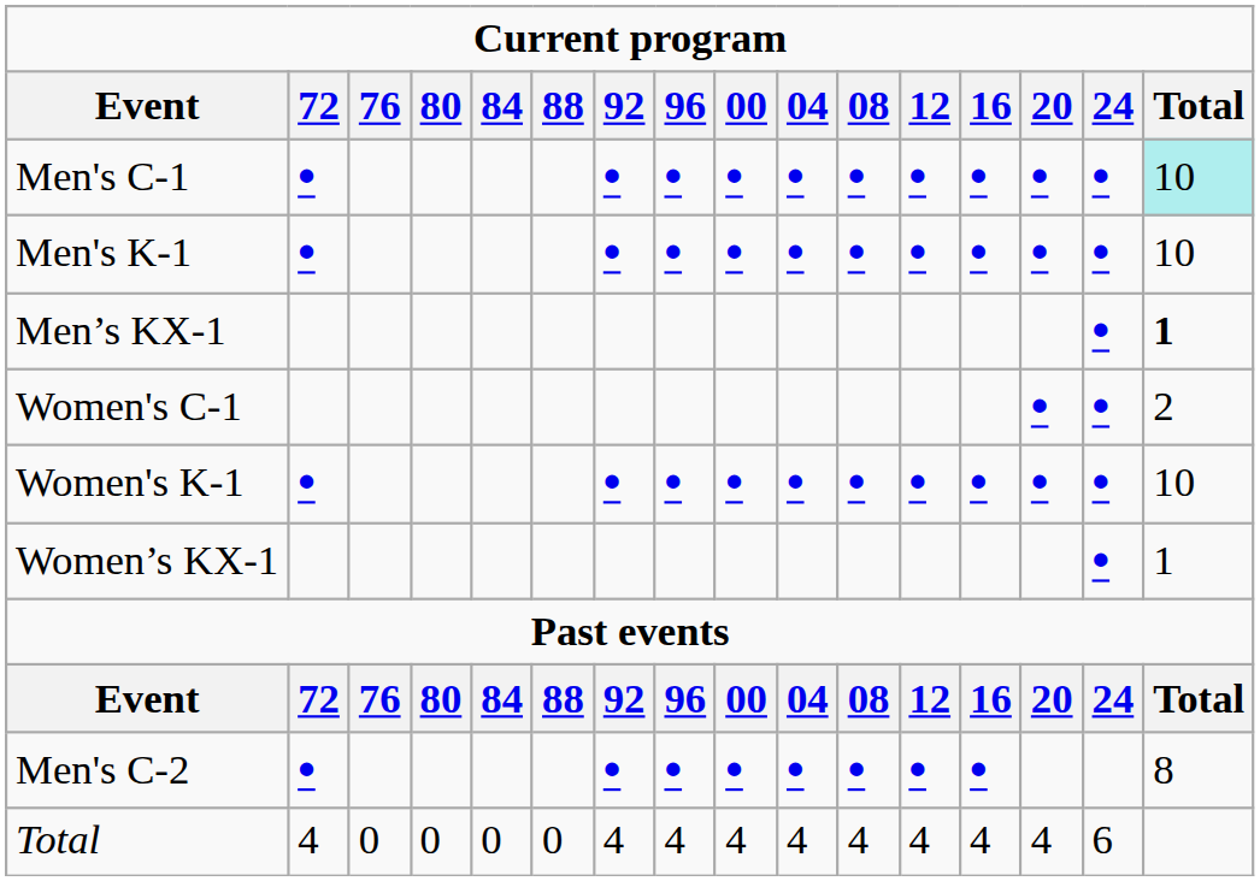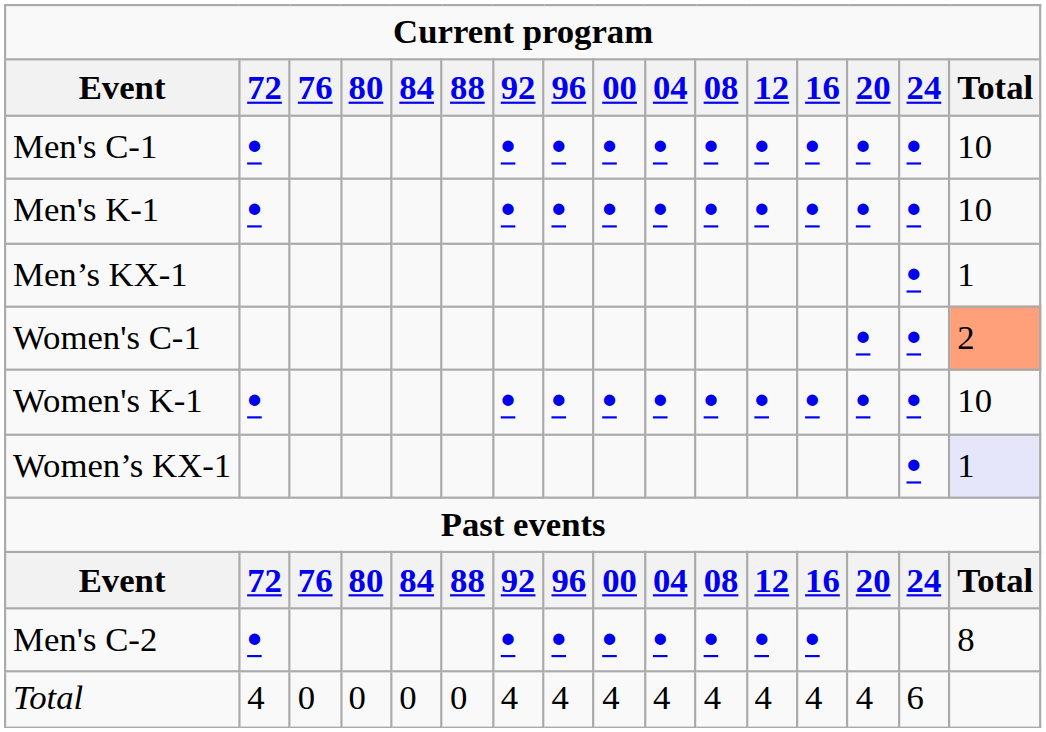Men's C-1 | Total: paleturquoise background -> no background
Men’s KX-1 | Total: bold -> normal
Women's C-1 | Total: no background -> lightsalmon background
Women’s KX-1 | Total: no background -> lavender background
